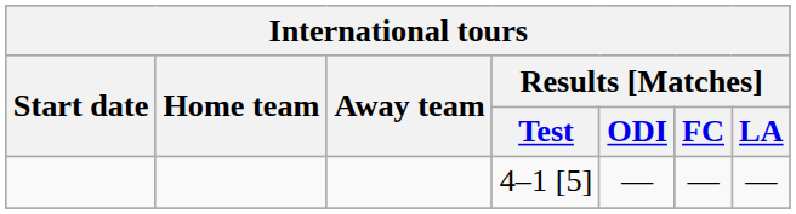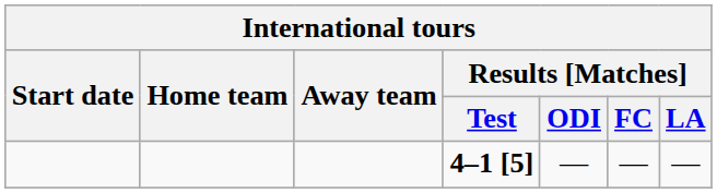row 4 | Results [Matches] / Test: normal -> bold
